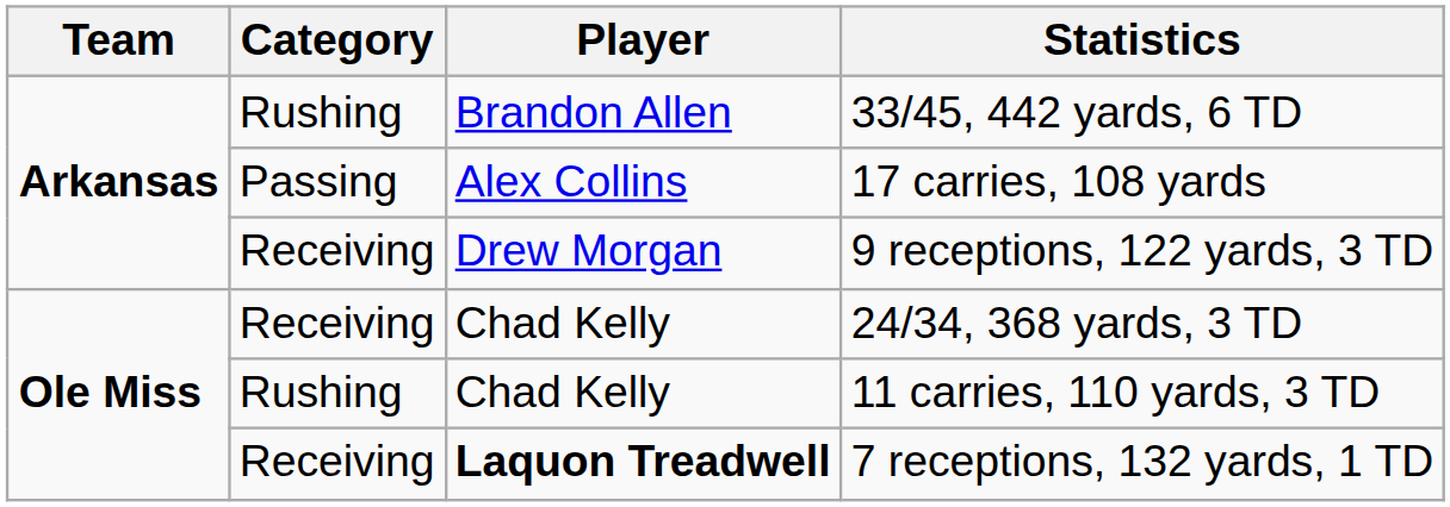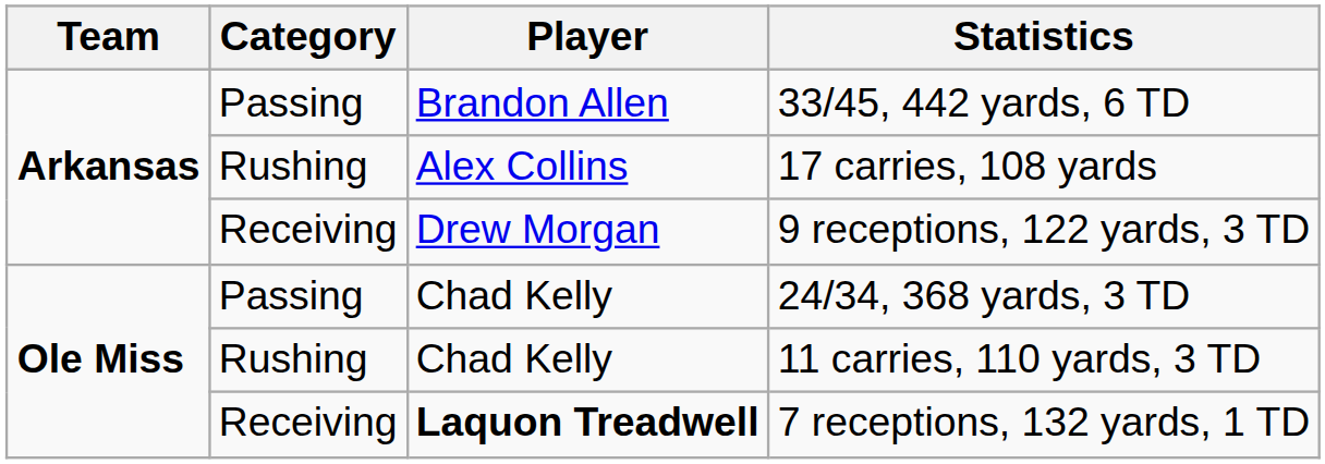33/45, 442 yards, 6 TD | Category: Rushing -> Passing
17 carries, 108 yards | Category: Passing -> Rushing
24/34, 368 yards, 3 TD | Category: Receiving -> Passing
